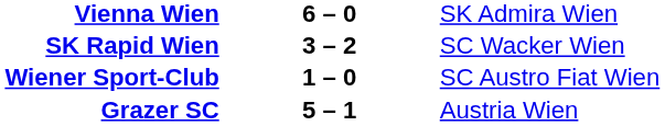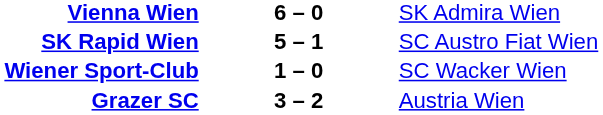SK Rapid Wien | column 2: 3 – 2 -> 5 – 1
SK Rapid Wien | column 3: SC Wacker Wien -> SC Austro Fiat Wien
Wiener Sport-Club | column 3: SC Austro Fiat Wien -> SC Wacker Wien
Grazer SC | column 2: 5 – 1 -> 3 – 2
